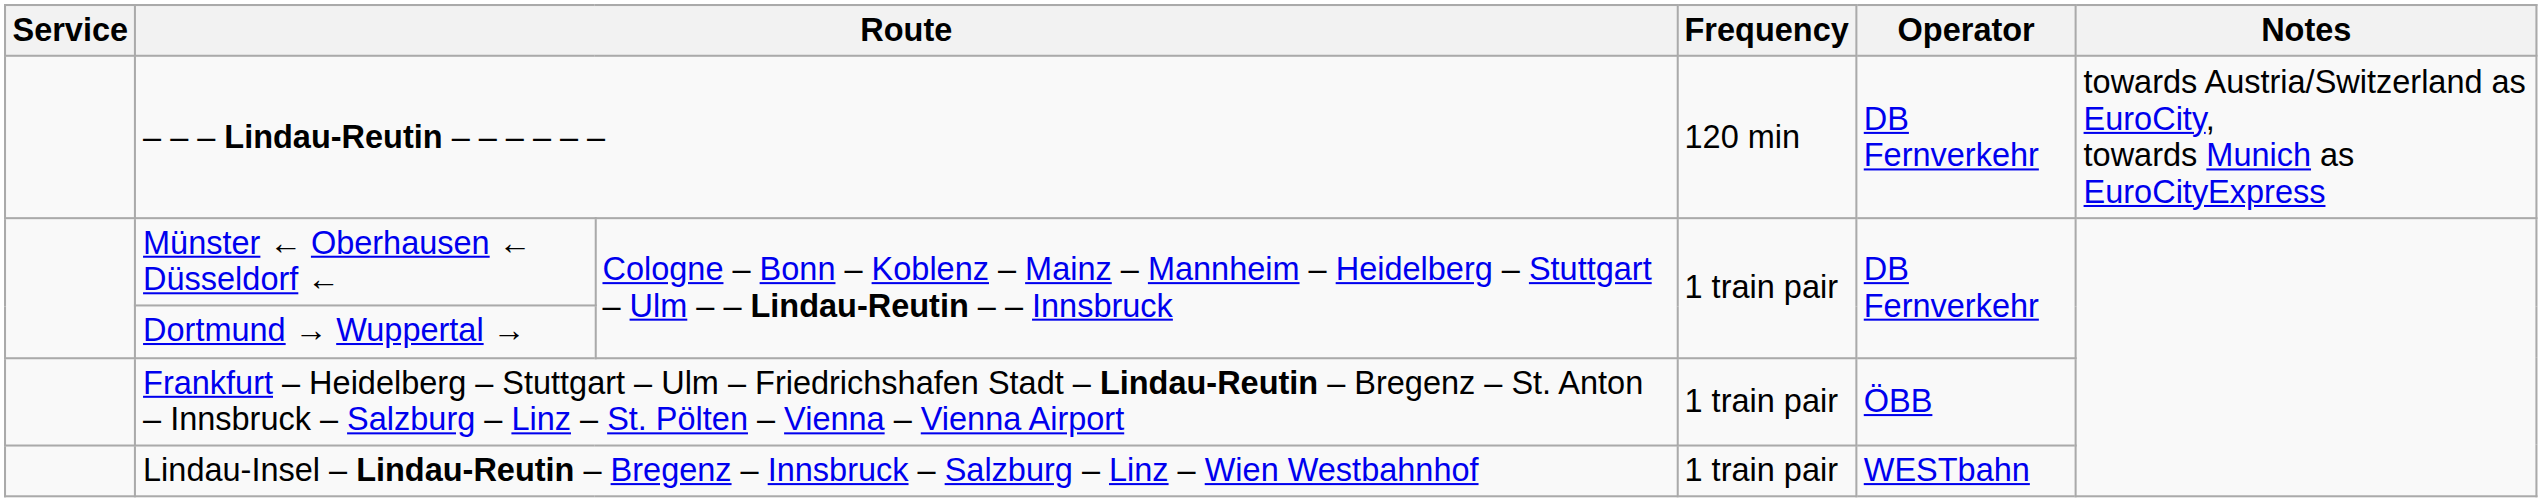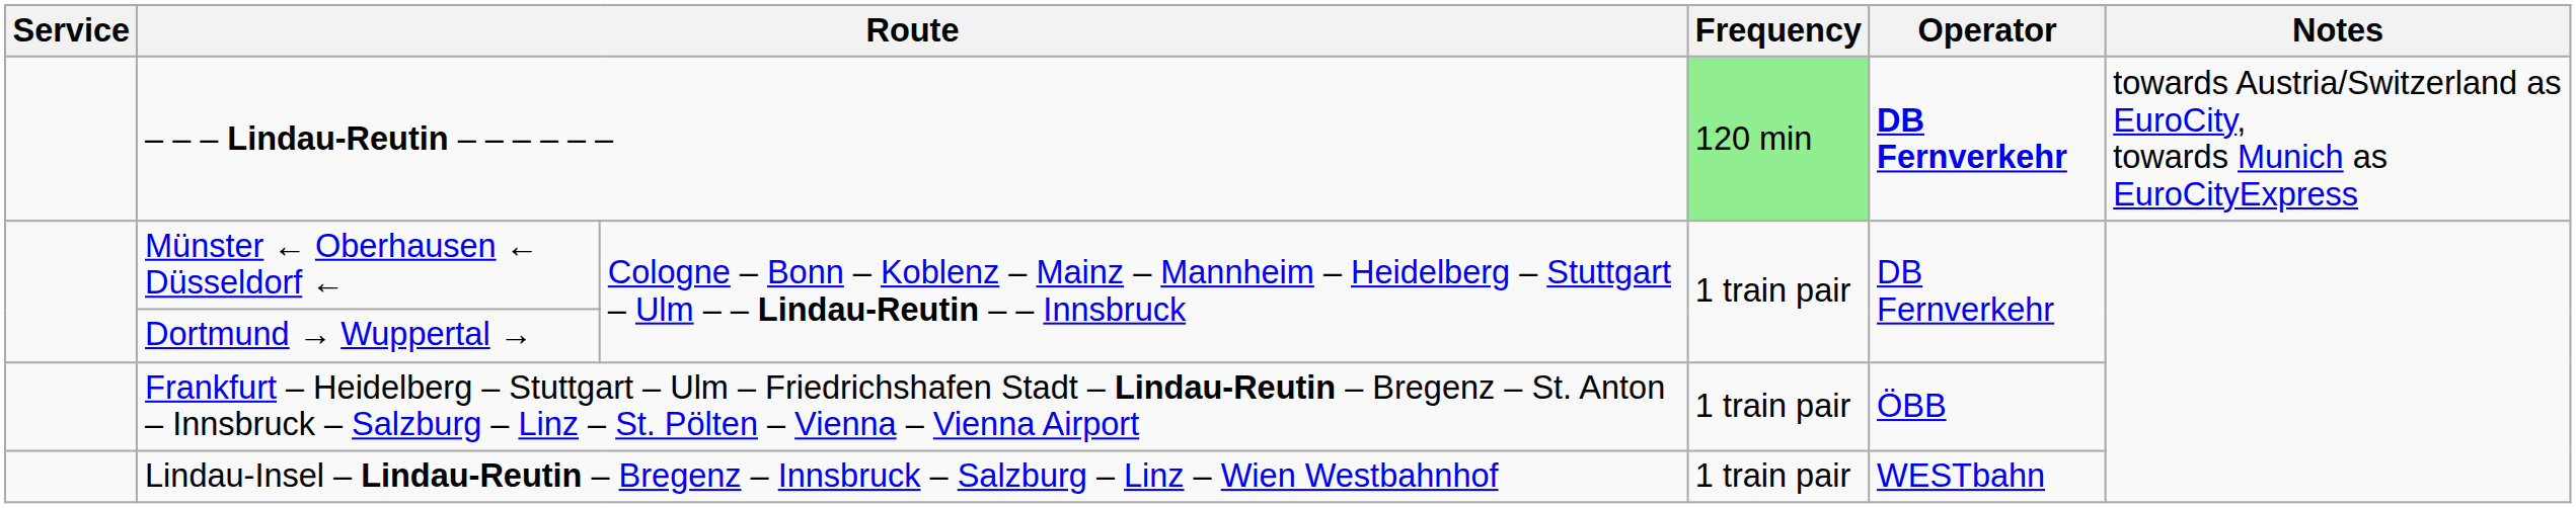– – – Lindau-Reutin – – – – – – | Frequency: no background -> lightgreen background
– – – Lindau-Reutin – – – – – – | Operator: normal -> bold
